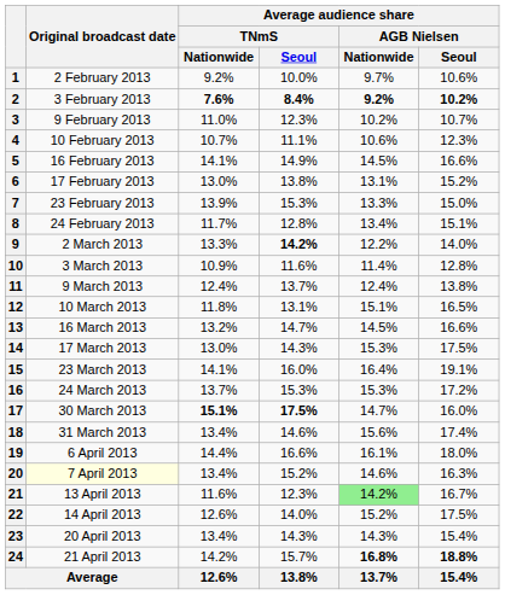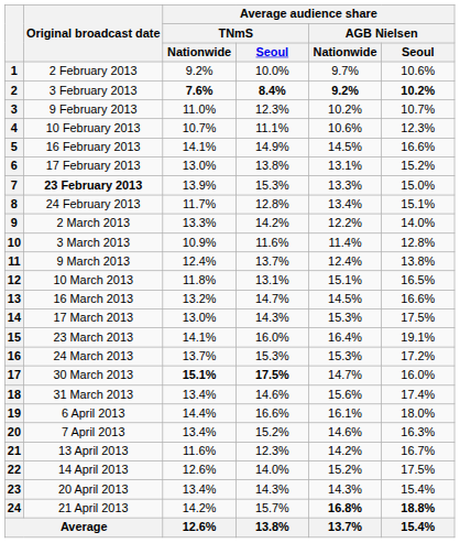7 | Original broadcast date: normal -> bold
9 | Average audience share / TNmS / Seoul: bold -> normal
20 | Original broadcast date: lightyellow background -> no background
21 | Average audience share / AGB Nielsen / Nationwide: lightgreen background -> no background
